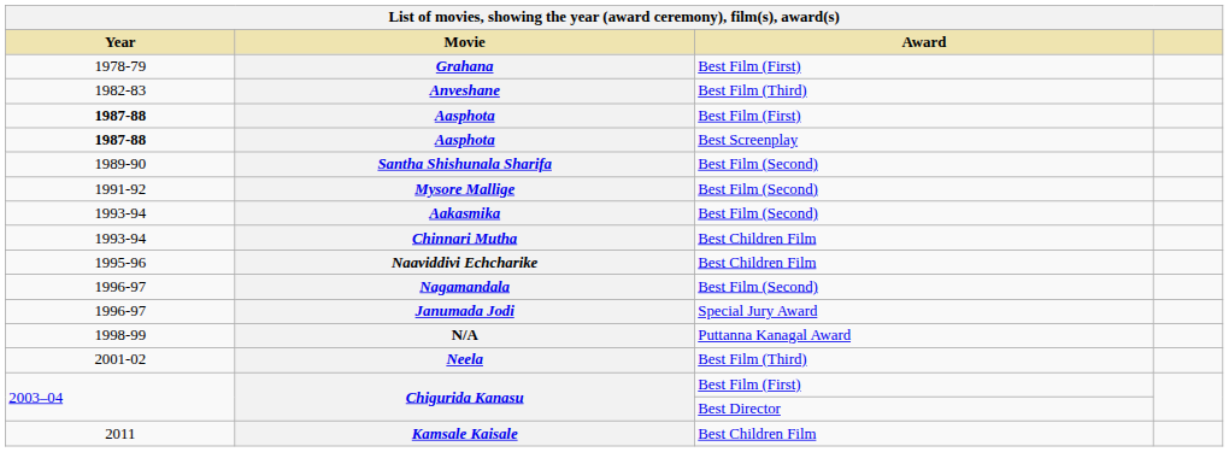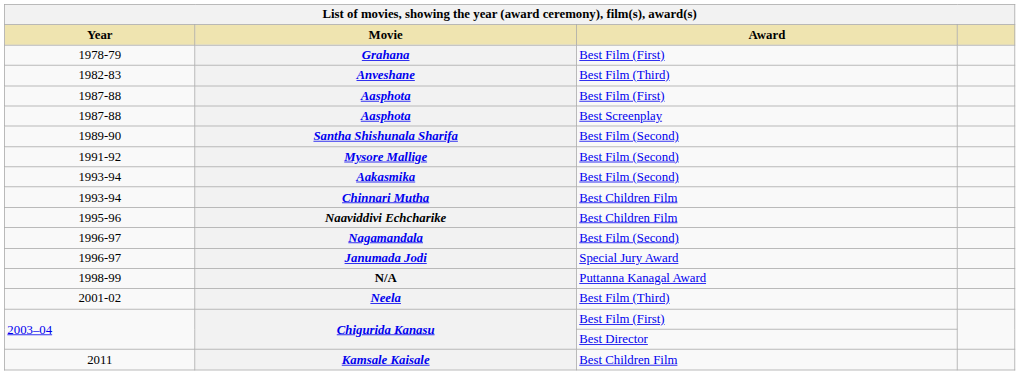Aasphota / Best Film (First) | Year: bold -> normal
Aasphota / Best Screenplay | Year: bold -> normal
